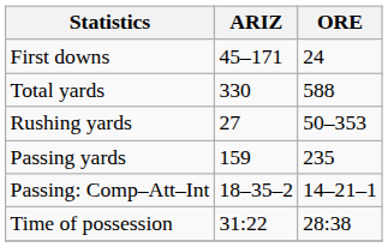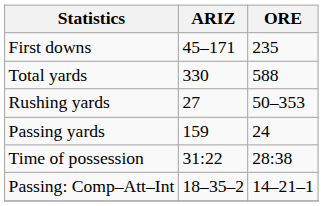First downs | ORE: 24 -> 235
Passing yards | ORE: 235 -> 24
rows swapped: Passing: Comp–Att–Int <-> Time of possession
